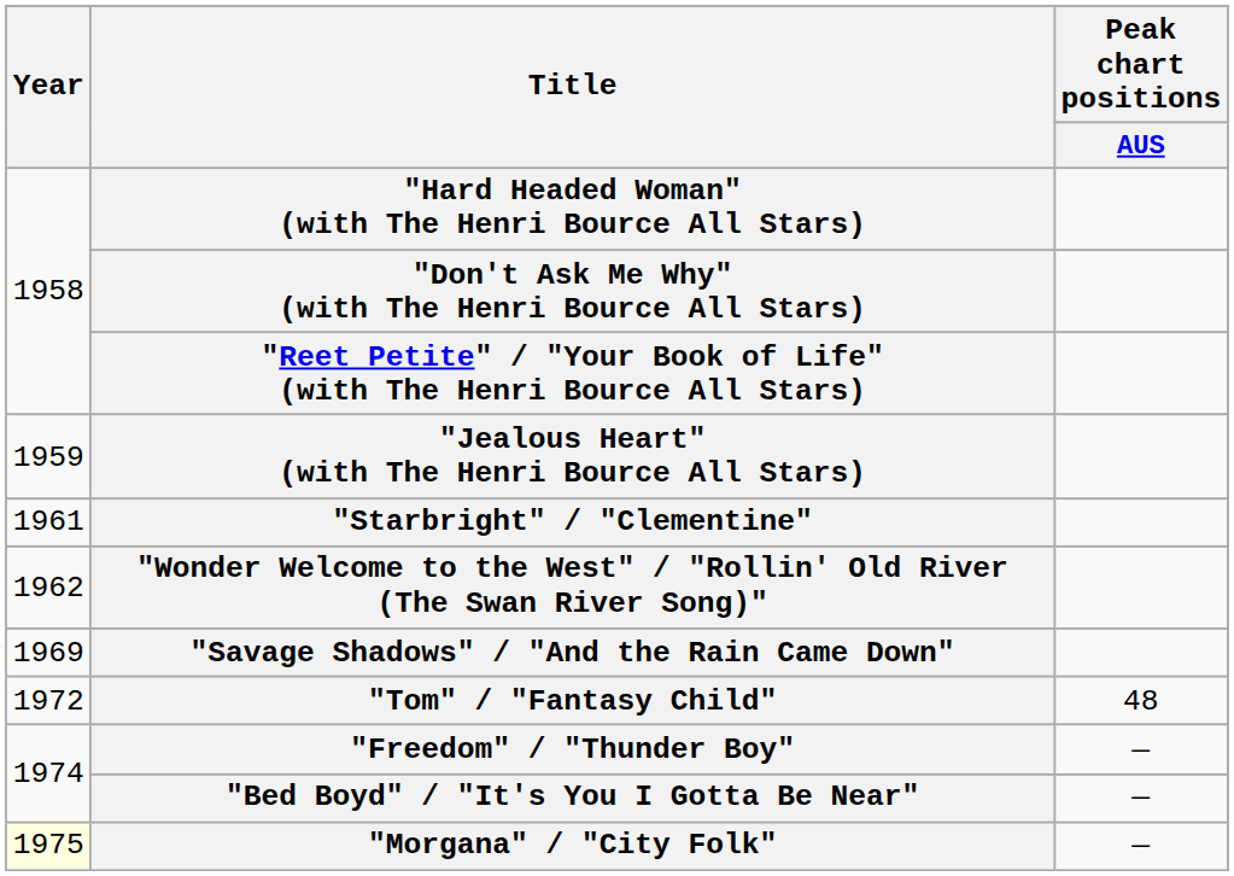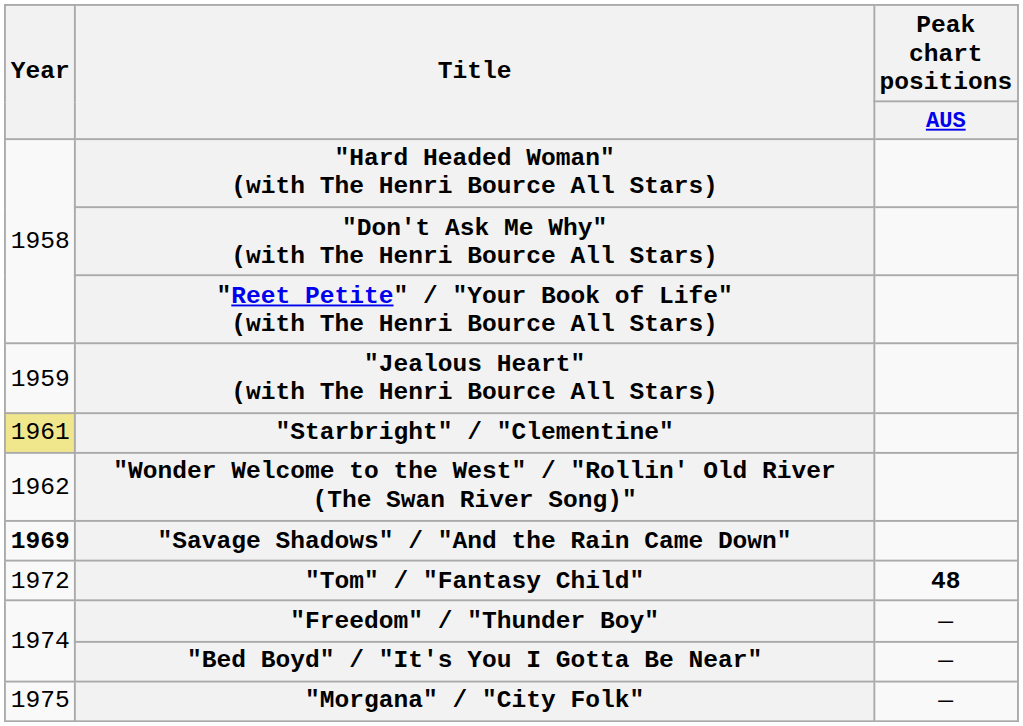"Starbright" / "Clementine" | Year: no background -> khaki background
"Savage Shadows" / "And the Rain Came Down" | Year: normal -> bold
"Tom" / "Fantasy Child" | Peak chart positions / AUS: normal -> bold
"Morgana" / "City Folk" | Year: lightyellow background -> no background
